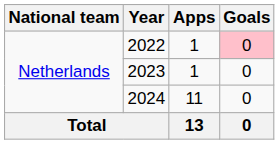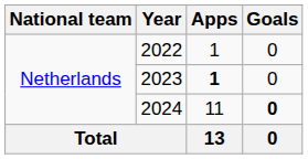2022 | Goals: pink background -> no background
2023 | Apps: normal -> bold
2024 | Goals: normal -> bold
